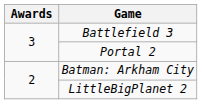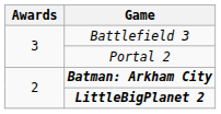Batman: Arkham City | Game: normal -> bold
LittleBigPlanet 2 | Game: normal -> bold
